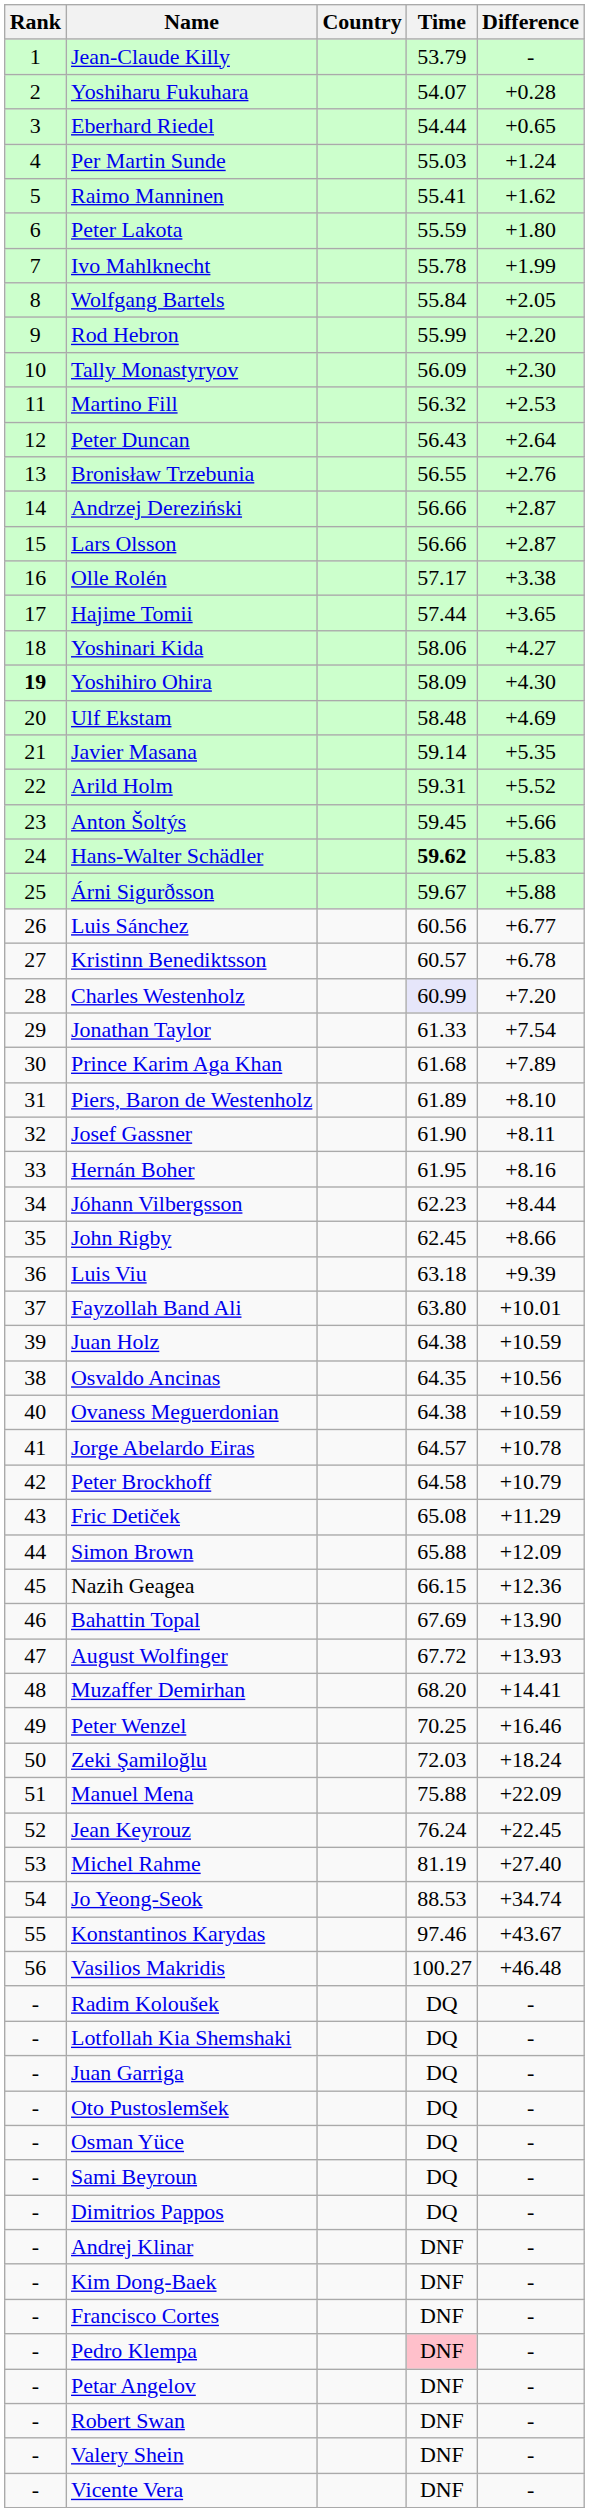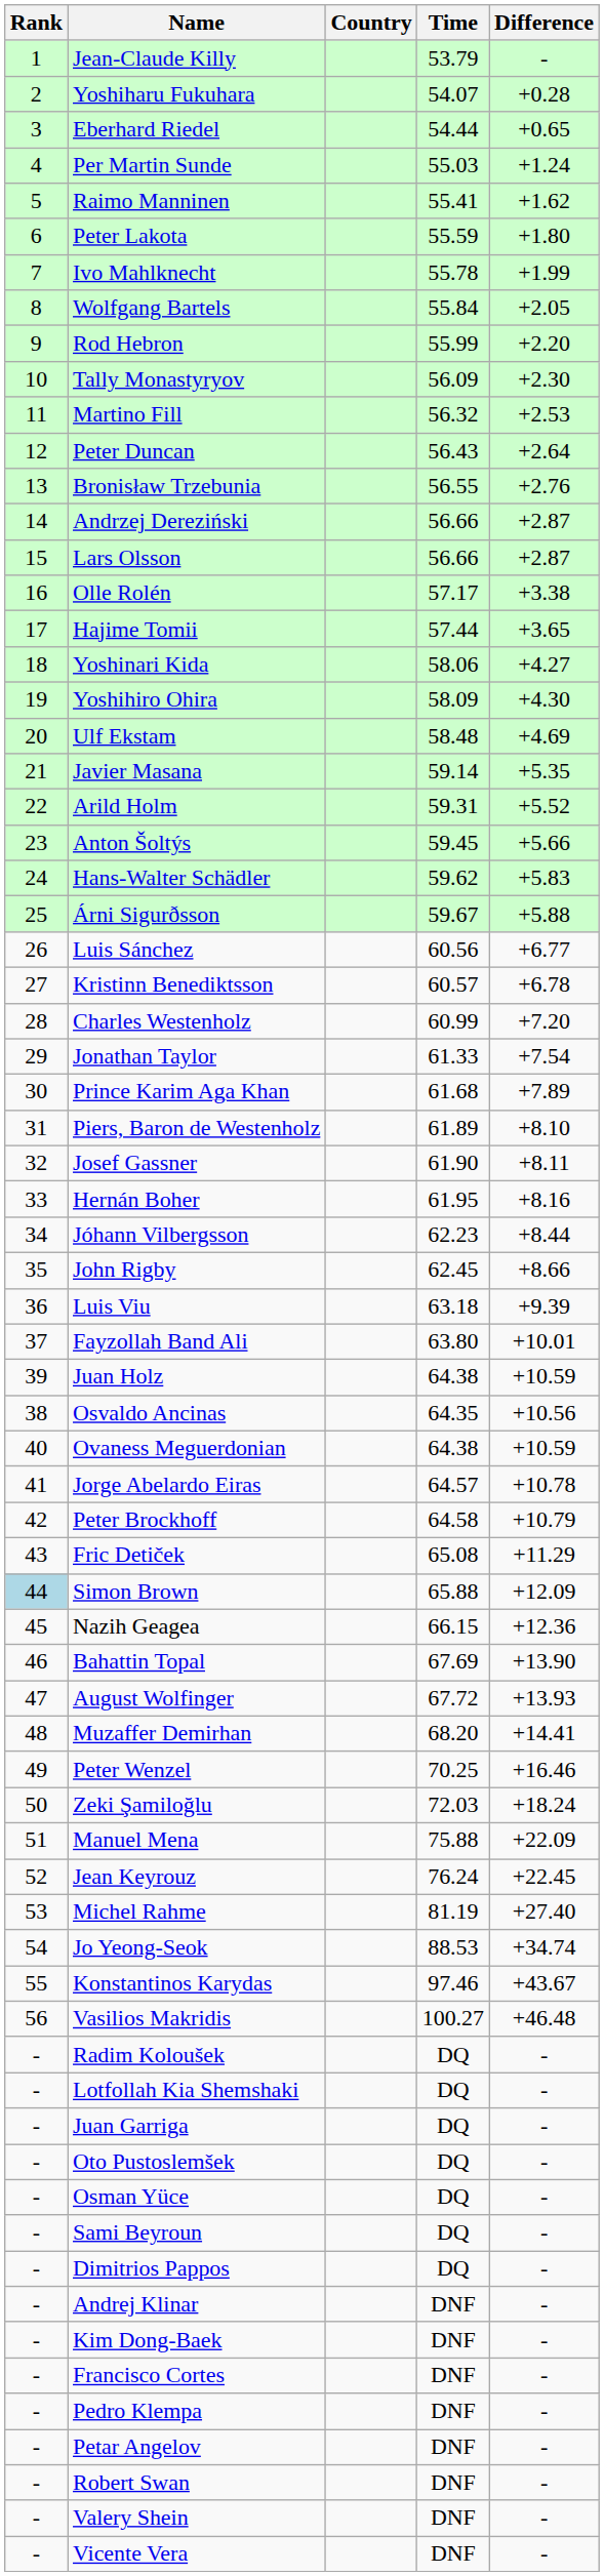Yoshihiro Ohira | Rank: bold -> normal
Hans-Walter Schädler | Time: bold -> normal
Charles Westenholz | Time: lavender background -> no background
Simon Brown | Rank: no background -> lightblue background
Pedro Klempa | Time: pink background -> no background
